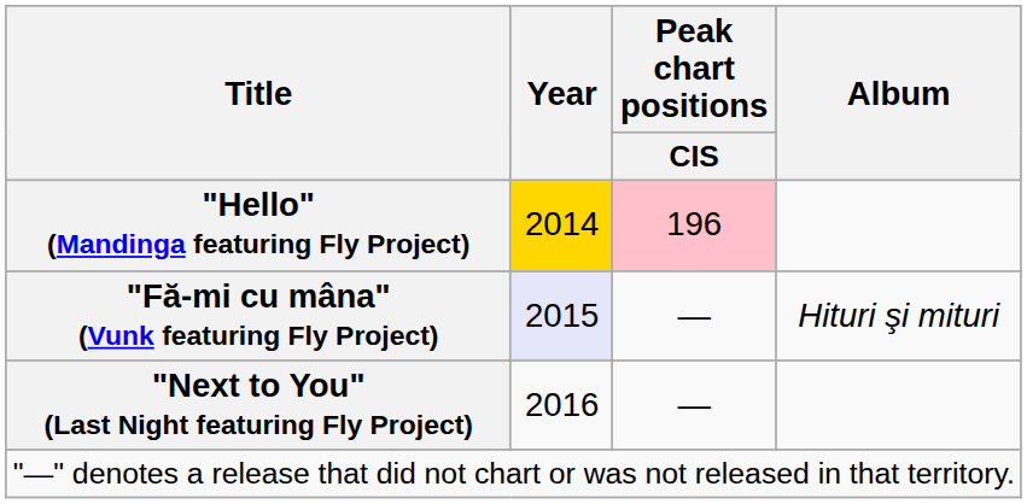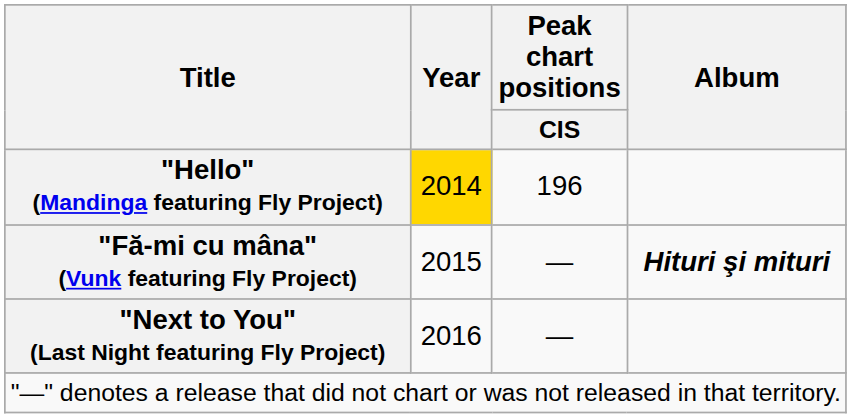"Hello" (Mandinga featuring Fly Project) | Peak chart positions / CIS: pink background -> no background
"Fă-mi cu mâna" (Vunk featuring Fly Project) | Year: lavender background -> no background
"Fă-mi cu mâna" (Vunk featuring Fly Project) | Album: normal -> bold
